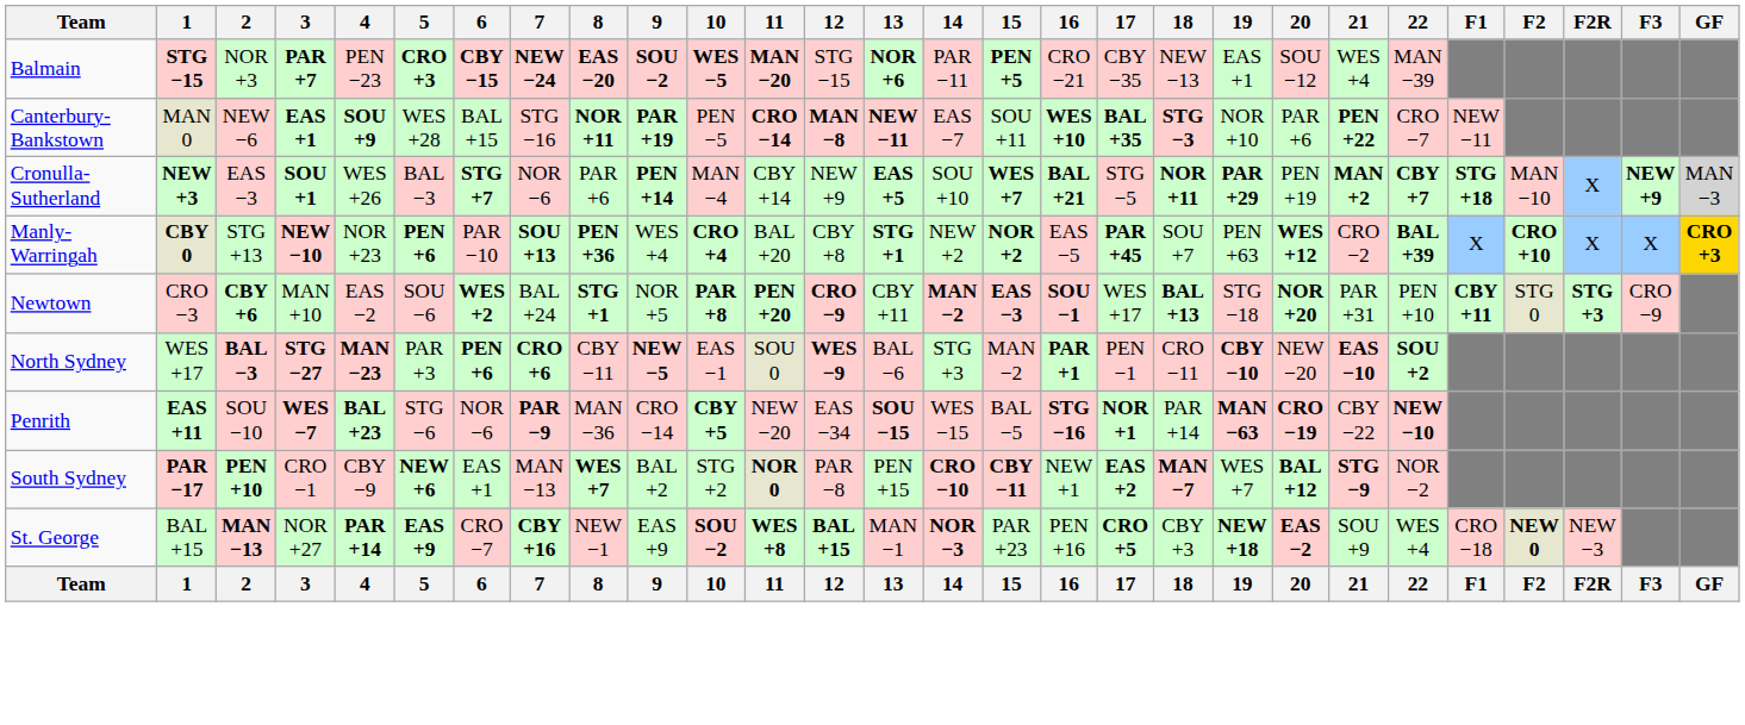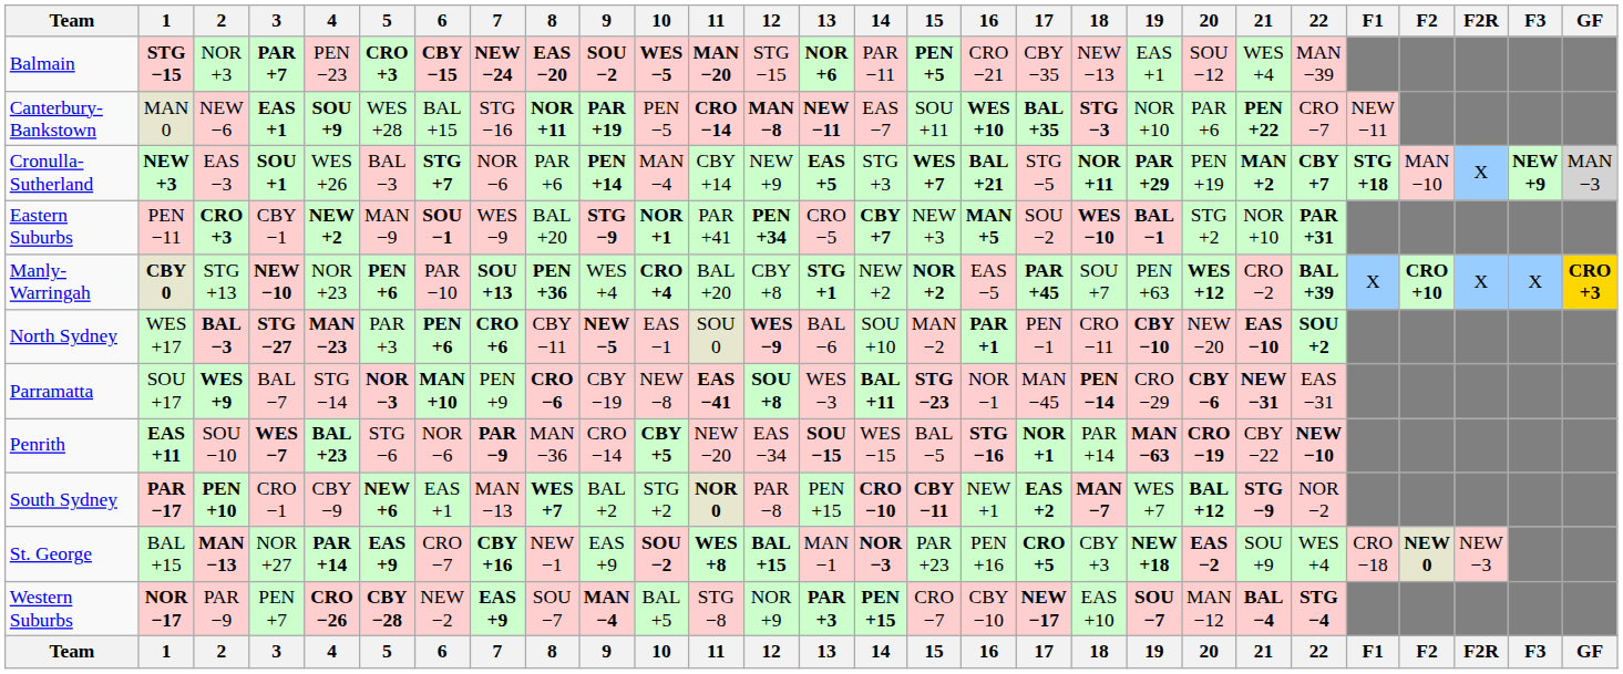Cronulla-Sutherland | 14: SOU +10 -> STG +3
+ row: Eastern Suburbs | PEN −11 | CRO +3 | CBY −1 | NEW +2 | MAN −9 | SOU −1 | WES −9 | BAL +20 | STG −9 | NOR +1 | PAR +41 | PEN +34 | CRO −5 | CBY +7 | NEW +3 | MAN +5 | SOU −2 | WES −10 | BAL −1 | STG +2 | NOR +10 | PAR +31
- row: Newtown | CRO −3 | CBY +6 | MAN +10 | EAS −2 | SOU −6 | WES +2 | BAL +24 | STG +1 | NOR +5 | PAR +8 | PEN +20 | CRO −9 | CBY +11 | MAN −2 | EAS −3 | SOU −1 | WES +17 | BAL +13 | STG −18 | NOR +20 | PAR +31 | PEN +10 | CBY +11 | STG 0 | STG +3 | CRO −9
North Sydney | 14: STG +3 -> SOU +10
+ row: Parramatta | SOU +17 | WES +9 | BAL −7 | STG −14 | NOR −3 | MAN +10 | PEN +9 | CRO −6 | CBY −19 | NEW −8 | EAS −41 | SOU +8 | WES −3 | BAL +11 | STG −23 | NOR −1 | MAN −45 | PEN −14 | CRO −29 | CBY −6 | NEW −31 | EAS −31
+ row: Western Suburbs | NOR −17 | PAR −9 | PEN +7 | CRO −26 | CBY −28 | NEW −2 | EAS +9 | SOU −7 | MAN −4 | BAL +5 | STG −8 | NOR +9 | PAR +3 | PEN +15 | CRO −7 | CBY −10 | NEW −17 | EAS +10 | SOU −7 | MAN −12 | BAL −4 | STG −4
